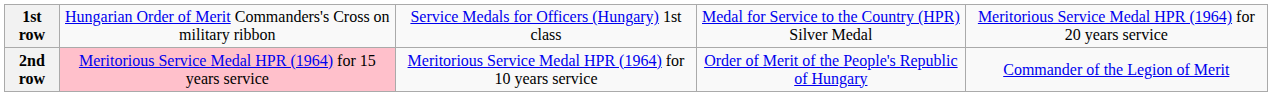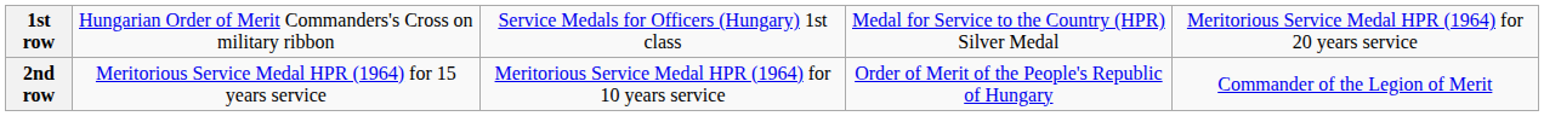2nd row | column 2: pink background -> no background
